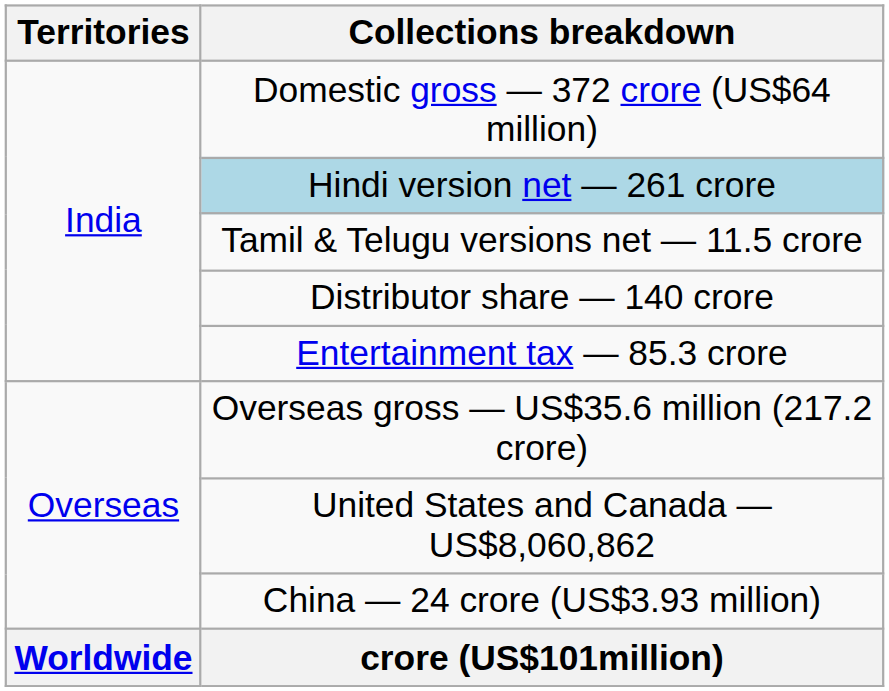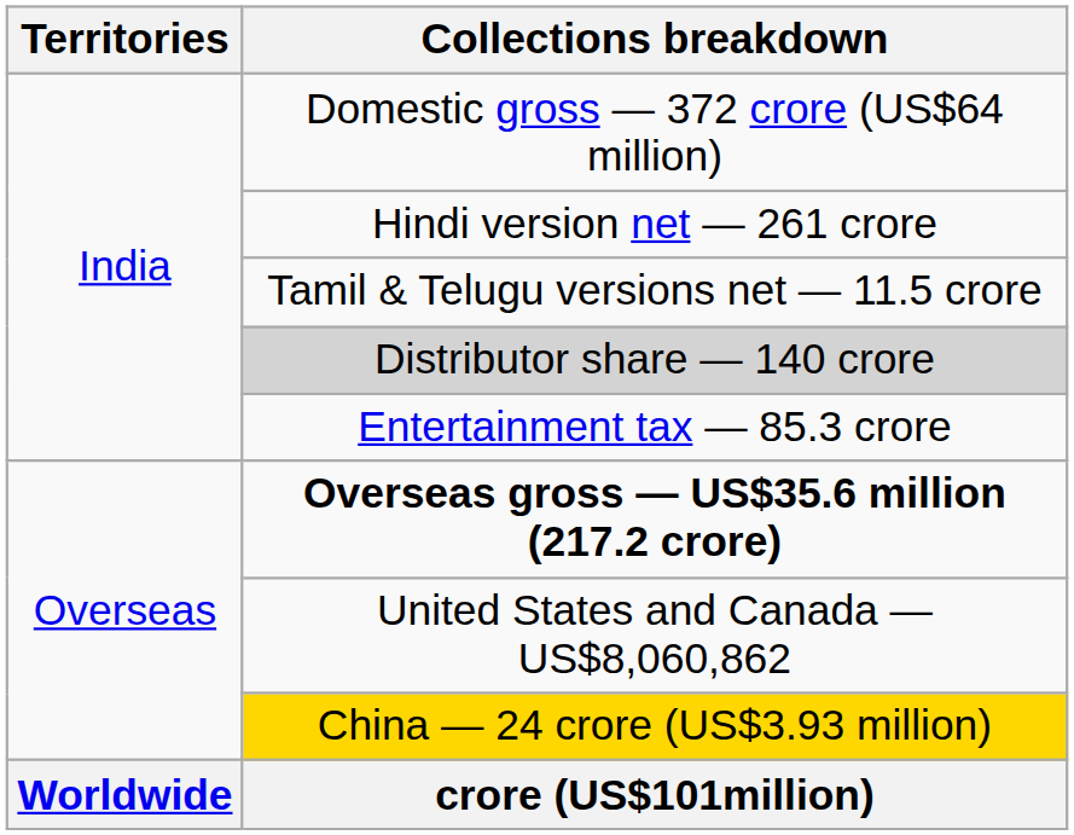Hindi version net — 261 crore | Collections breakdown: lightblue background -> no background
Distributor share — 140 crore | Collections breakdown: no background -> lightgrey background
Overseas gross — US$35.6 million (217.2 crore) | Collections breakdown: normal -> bold
China — 24 crore (US$3.93 million) | Collections breakdown: no background -> gold background
